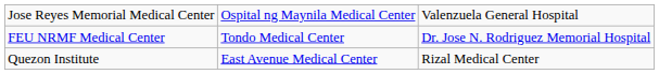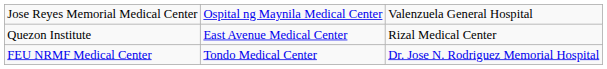rows swapped: FEU NRMF Medical Center <-> Quezon Institute
